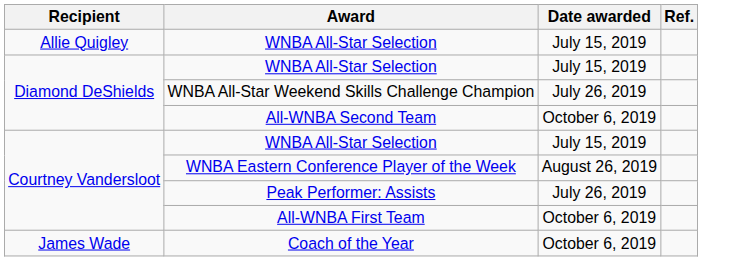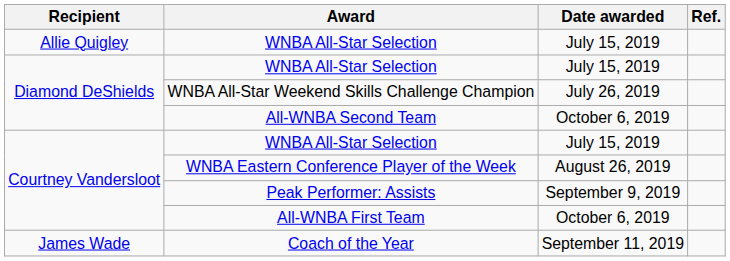Peak Performer: Assists | Date awarded: July 26, 2019 -> September 9, 2019
Coach of the Year | Date awarded: October 6, 2019 -> September 11, 2019
